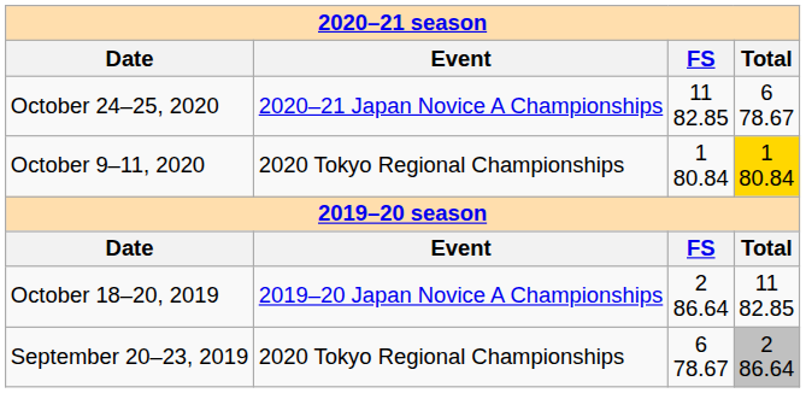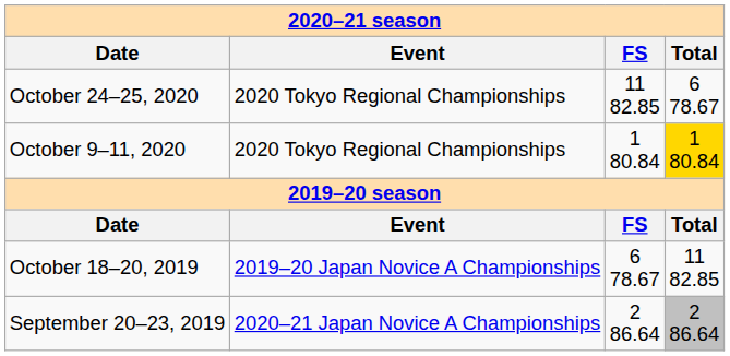October 24–25, 2020 | Event: 2020–21 Japan Novice A Championships -> 2020 Tokyo Regional Championships
October 18–20, 2019 | FS: 2 86.64 -> 6 78.67
September 20–23, 2019 | Event: 2020 Tokyo Regional Championships -> 2020–21 Japan Novice A Championships
September 20–23, 2019 | FS: 6 78.67 -> 2 86.64
